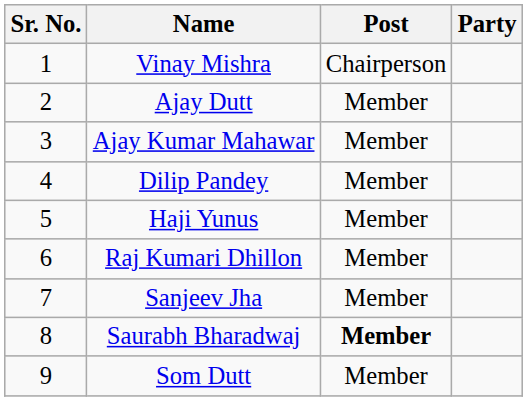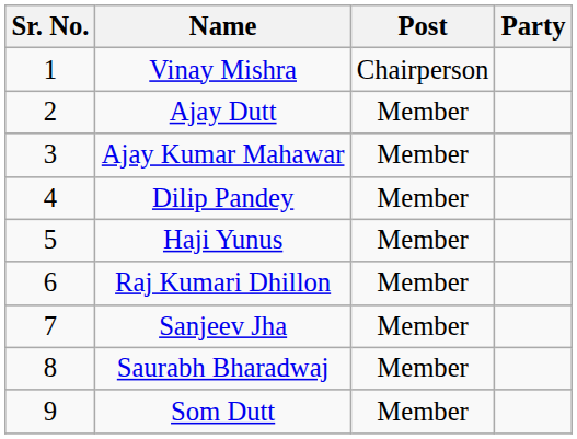Saurabh Bharadwaj | Post: bold -> normal
